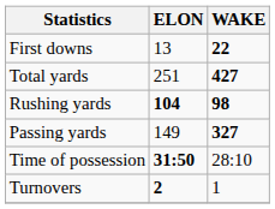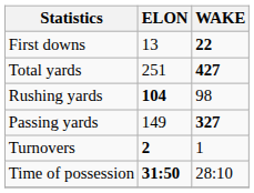Rushing yards | WAKE: bold -> normal
rows swapped: Turnovers <-> Time of possession
